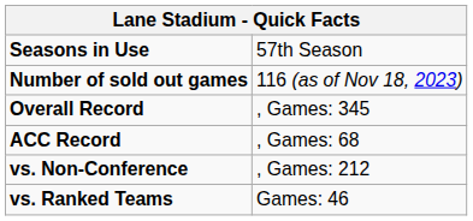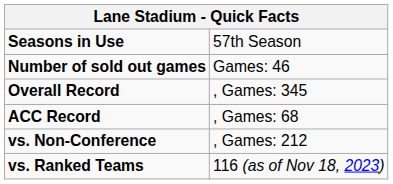Number of sold out games | column 2: 116 (as of Nov 18, 2023) -> Games: 46
vs. Ranked Teams | column 2: Games: 46 -> 116 (as of Nov 18, 2023)
